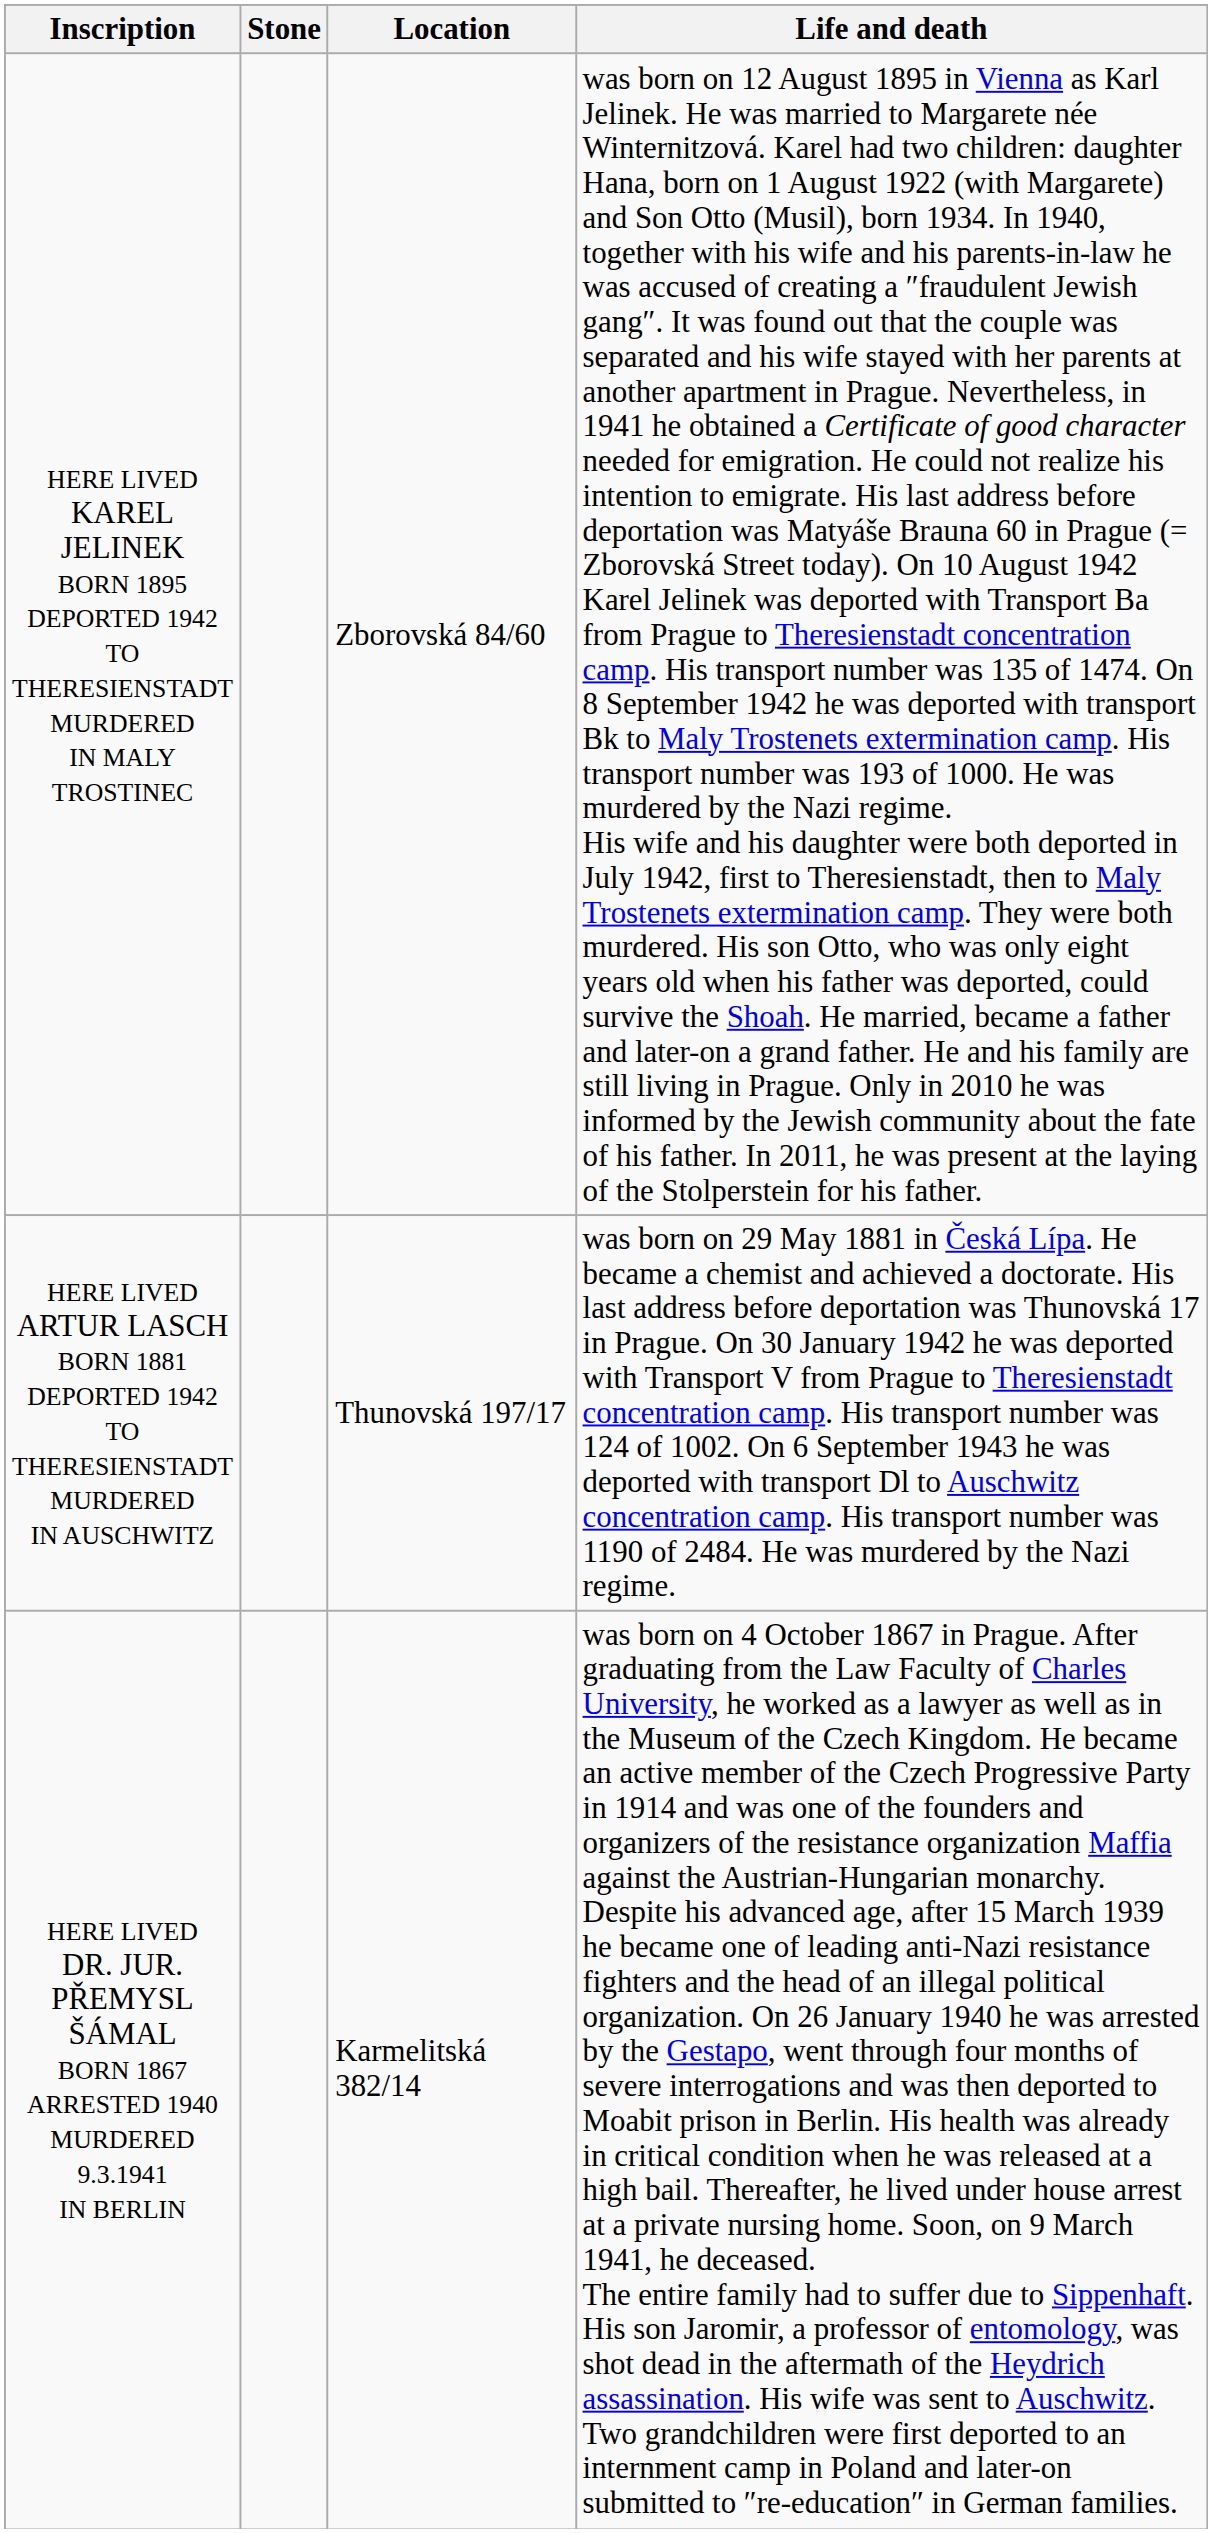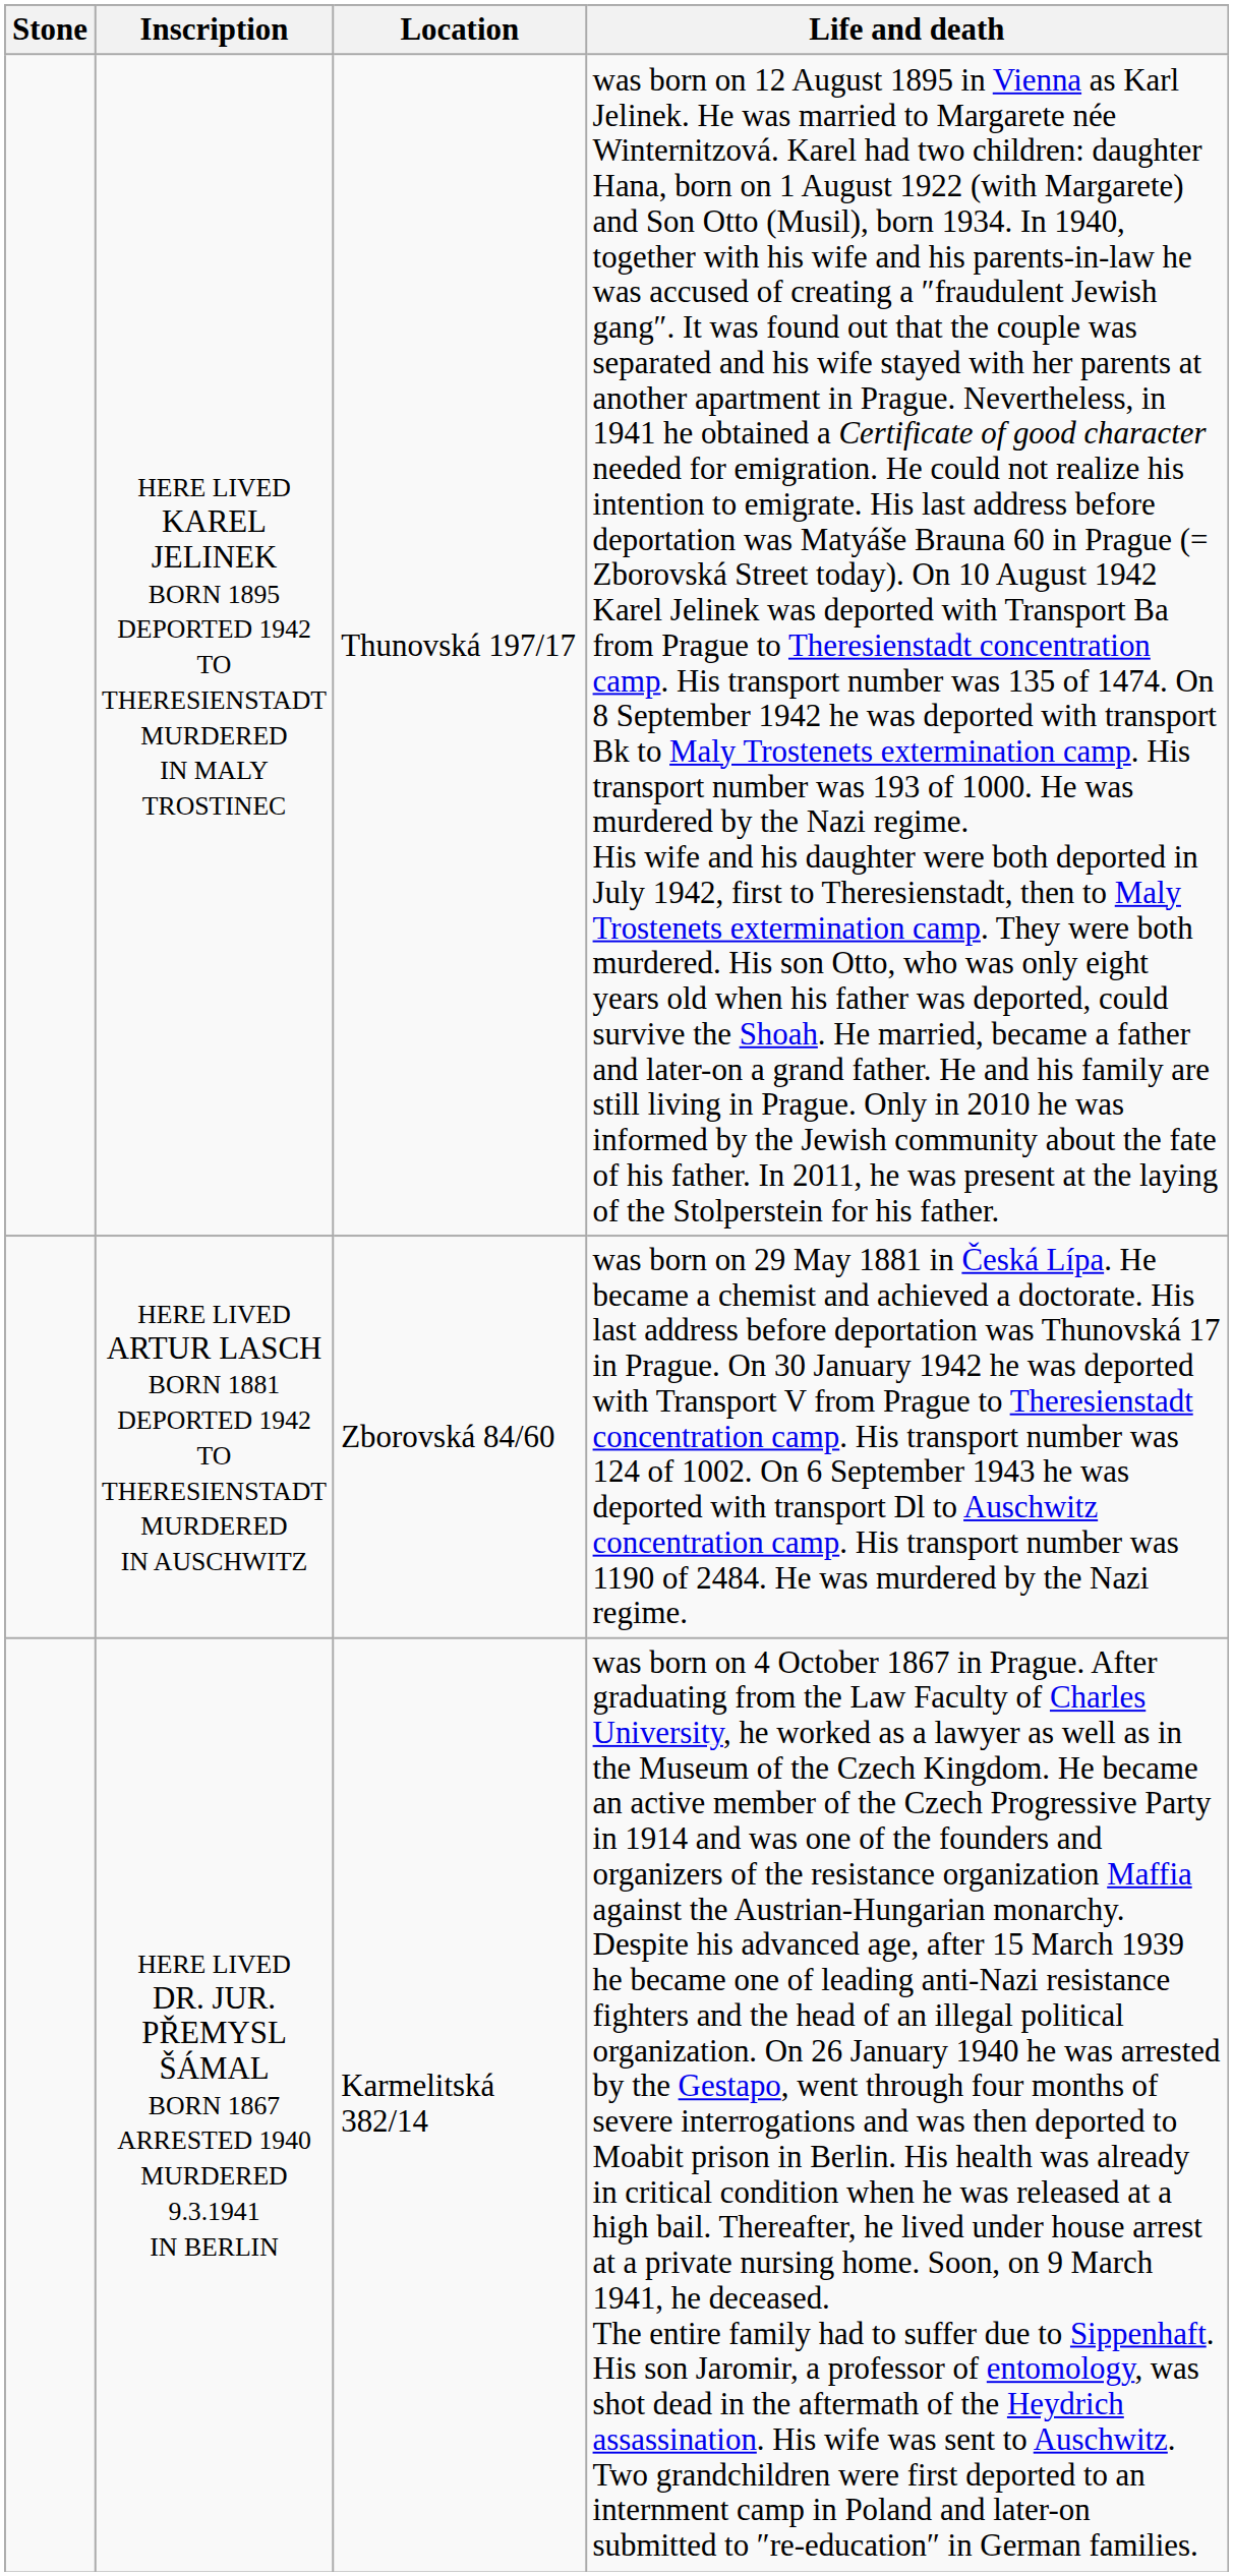columns swapped: Stone <-> Inscription
row 2 | Location: Zborovská 84/60 -> Thunovská 197/17
row 3 | Location: Thunovská 197/17 -> Zborovská 84/60
